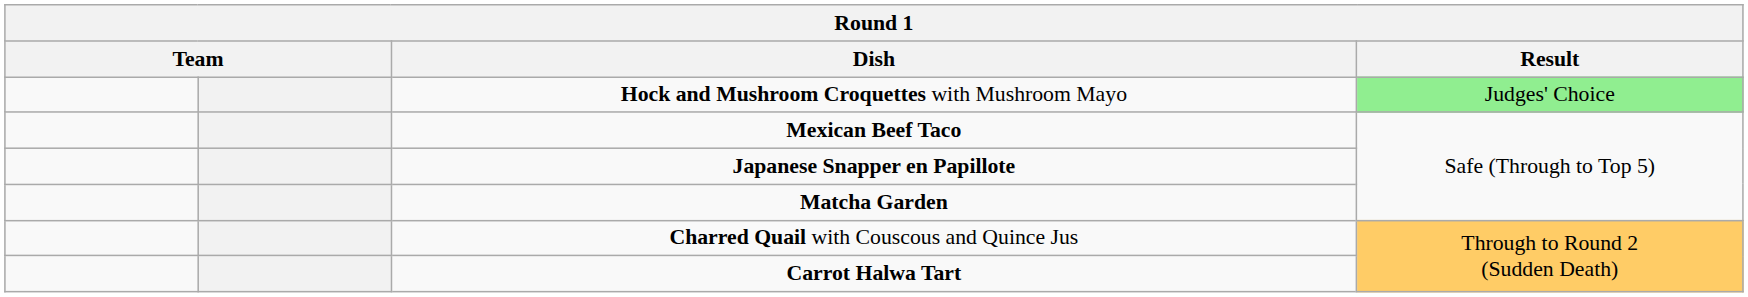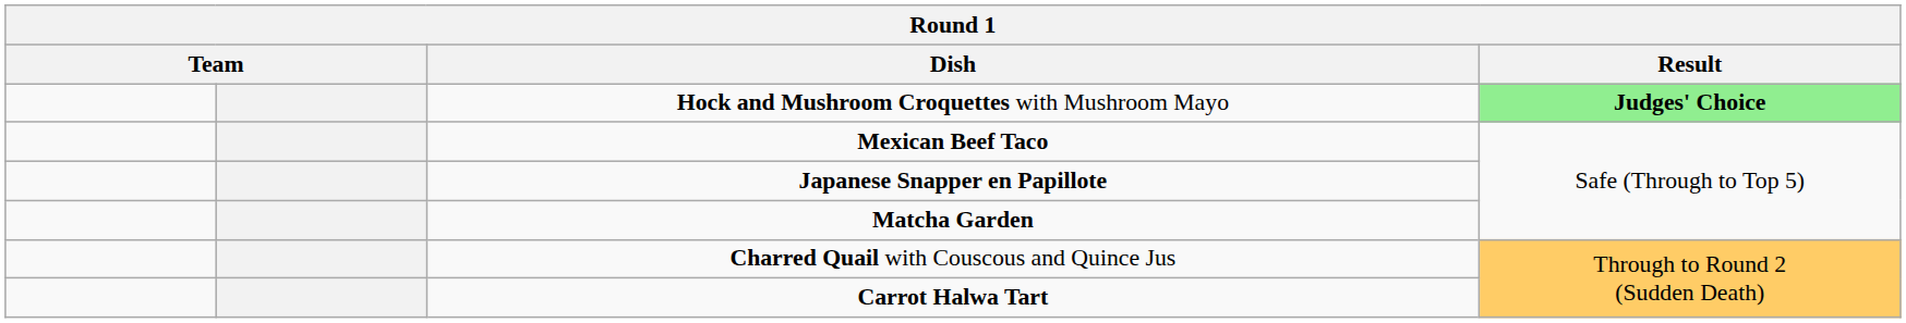Hock and Mushroom Croquettes with Mushroom Mayo | Result: normal -> bold
